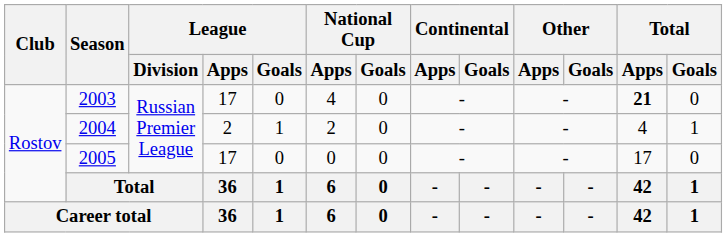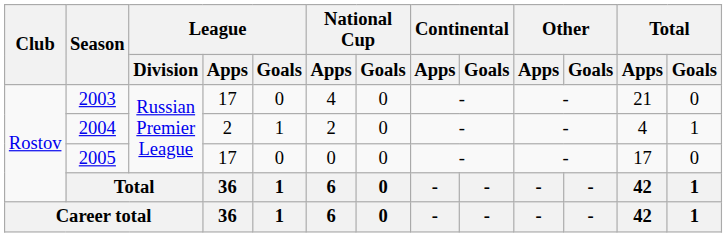2003 | Total / Apps: bold -> normal
